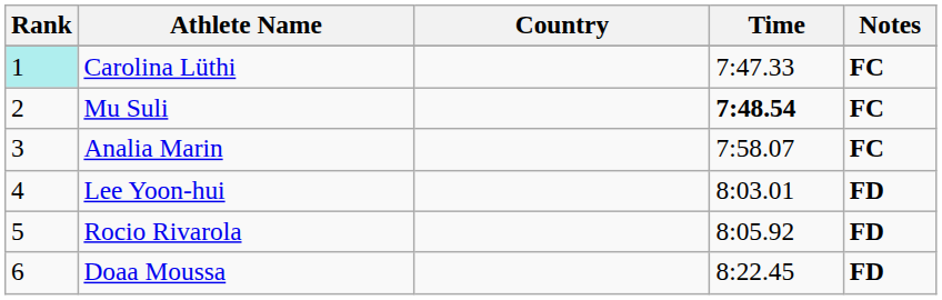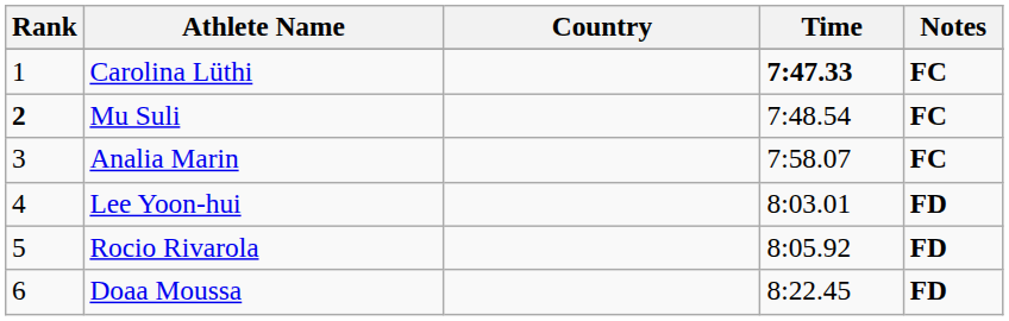Carolina Lüthi | Rank: paleturquoise background -> no background
Carolina Lüthi | Time: normal -> bold
Mu Suli | Rank: normal -> bold
Mu Suli | Time: bold -> normal
